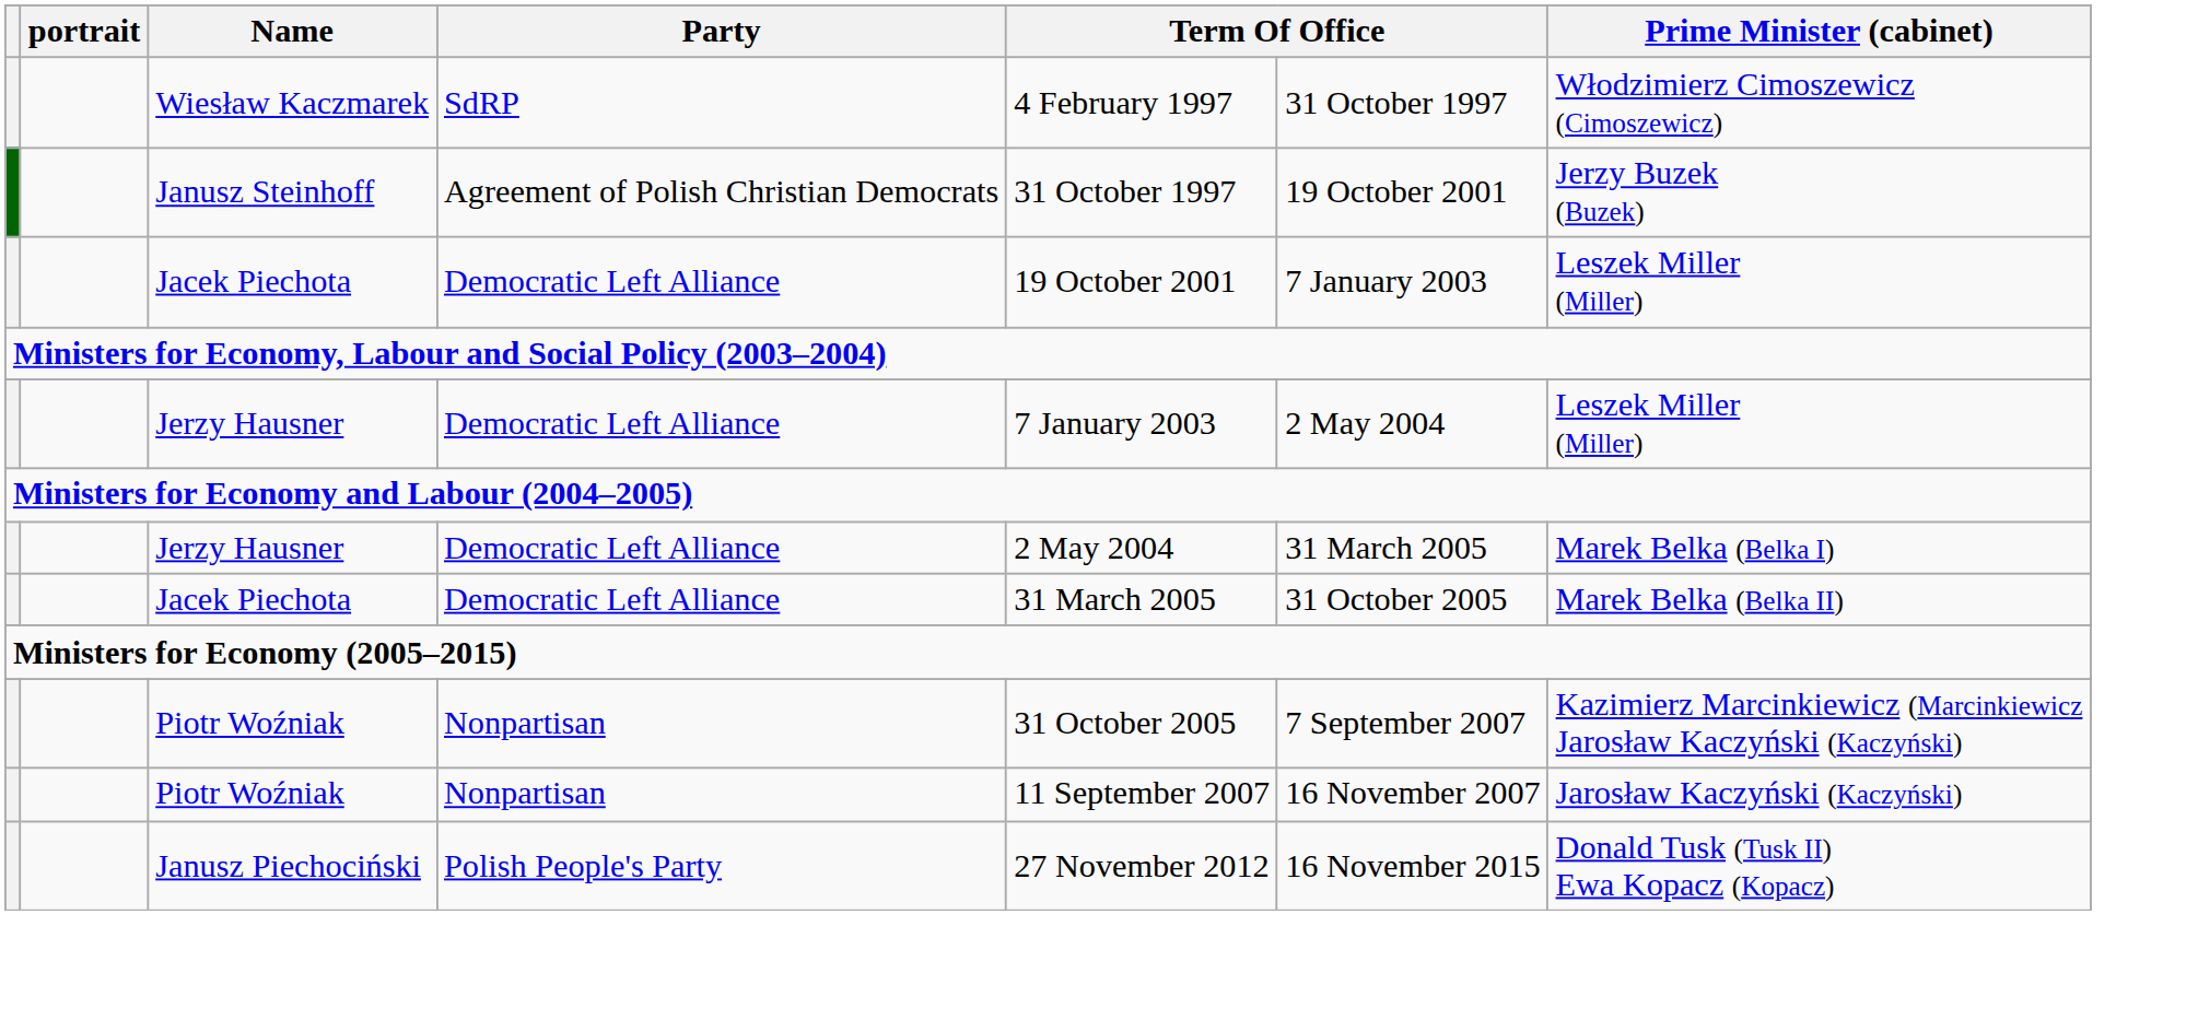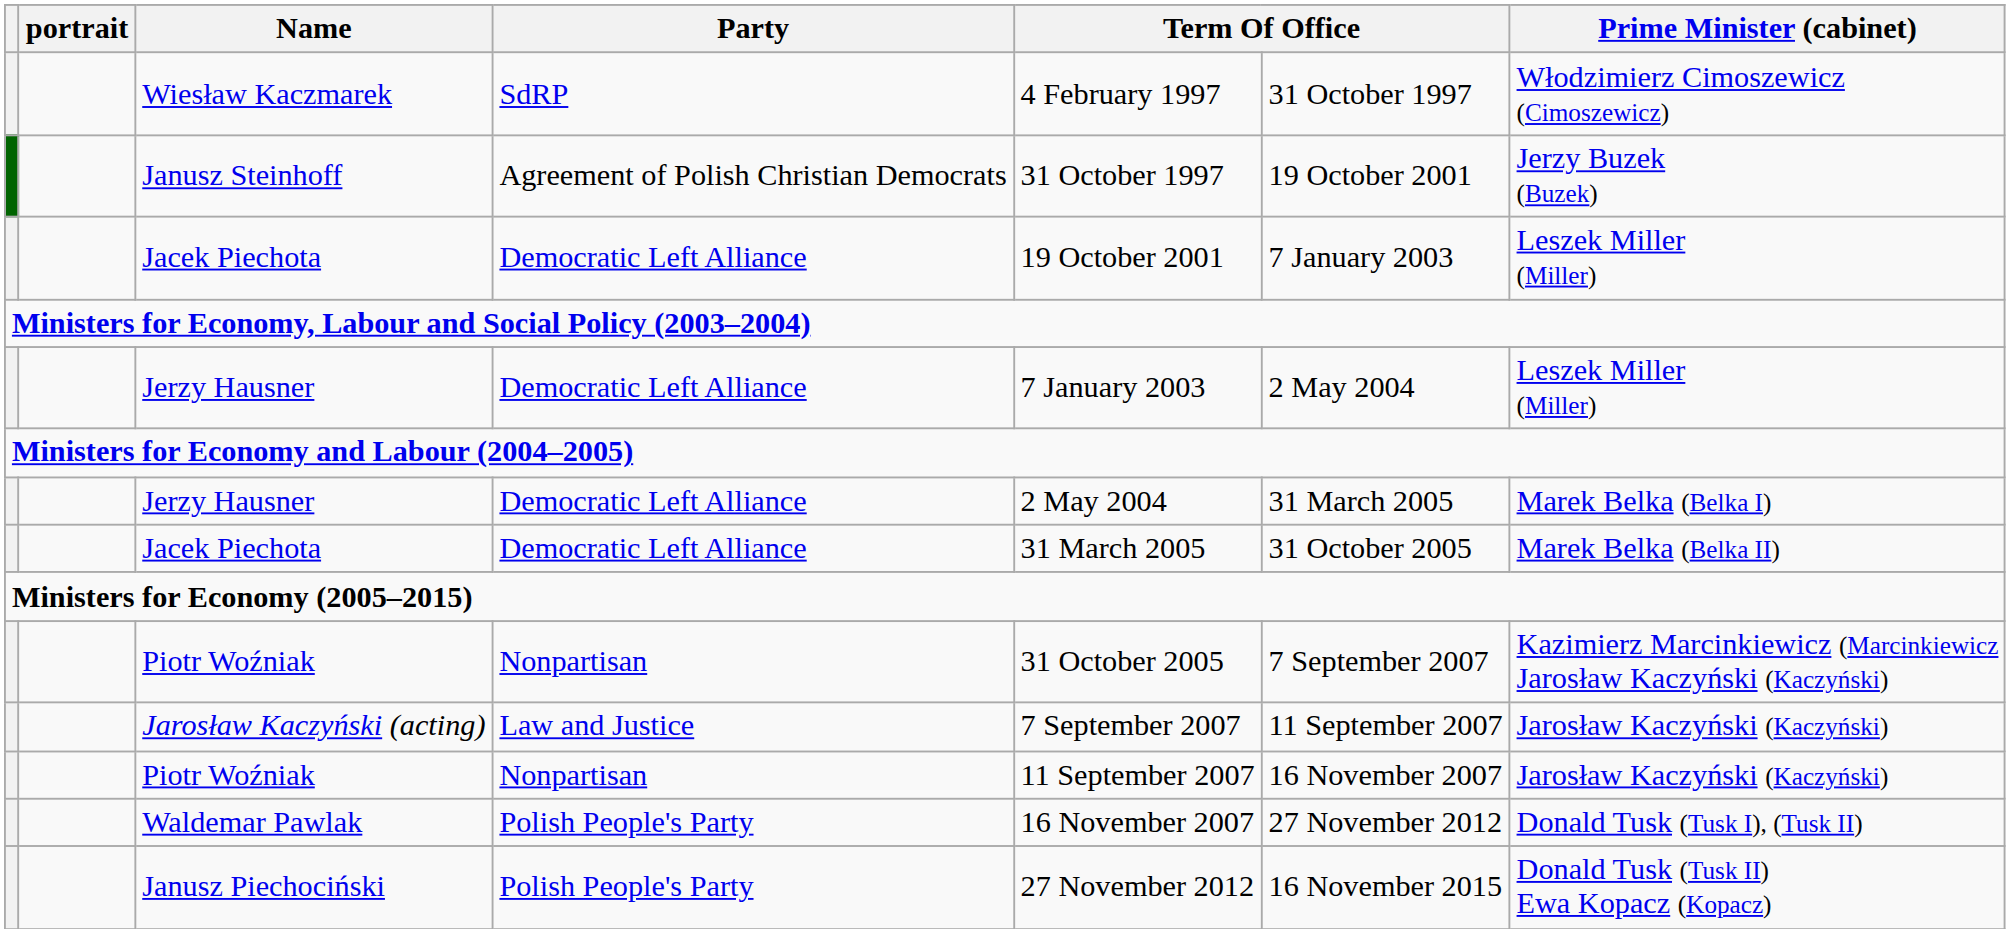+ row: Jarosław Kaczyński (acting) | Law and Justice | 7 September 2007 | 11 September 2007 | Jarosław Kaczyński (Kaczyński)
+ row: Waldemar Pawlak | Polish People's Party | 16 November 2007 | 27 November 2012 | Donald Tusk (Tusk I), (Tusk II)
